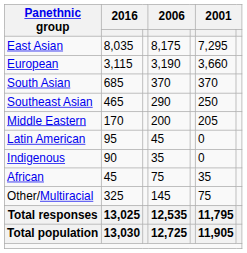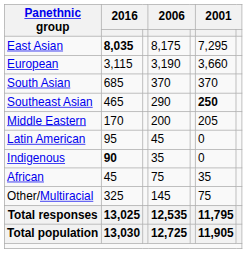East Asian | column 2: normal -> bold
Southeast Asian | column 6: normal -> bold
Indigenous | column 2: normal -> bold
